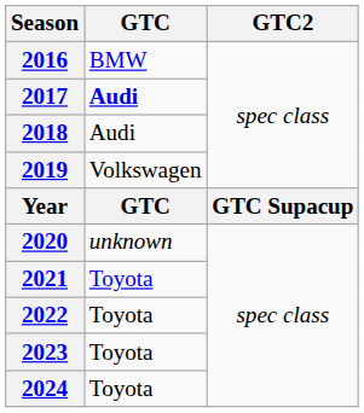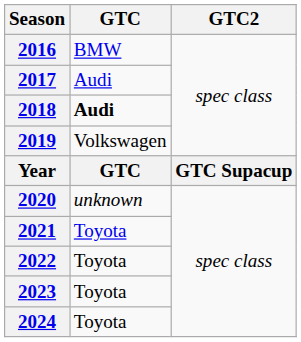2017 | GTC: bold -> normal
2018 | GTC: normal -> bold
